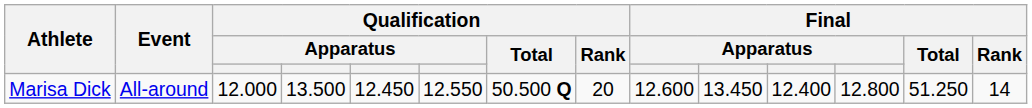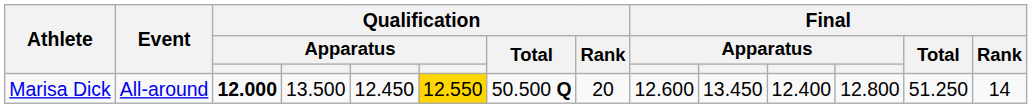row 4 | column 3: normal -> bold
row 4 | column 6: no background -> gold background
